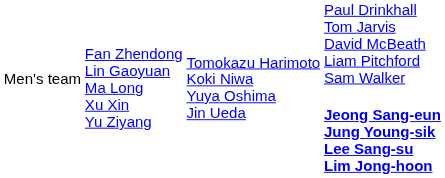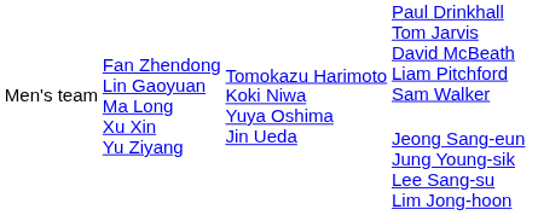row 2 | column 4: bold -> normal
